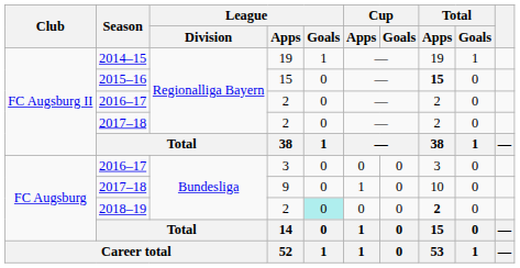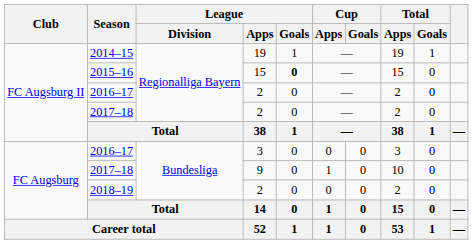2015–16 | League / Goals: normal -> bold
2015–16 | Total / Apps: bold -> normal
2018–19 | League / Goals: paleturquoise background -> no background
2018–19 | Total / Apps: bold -> normal
